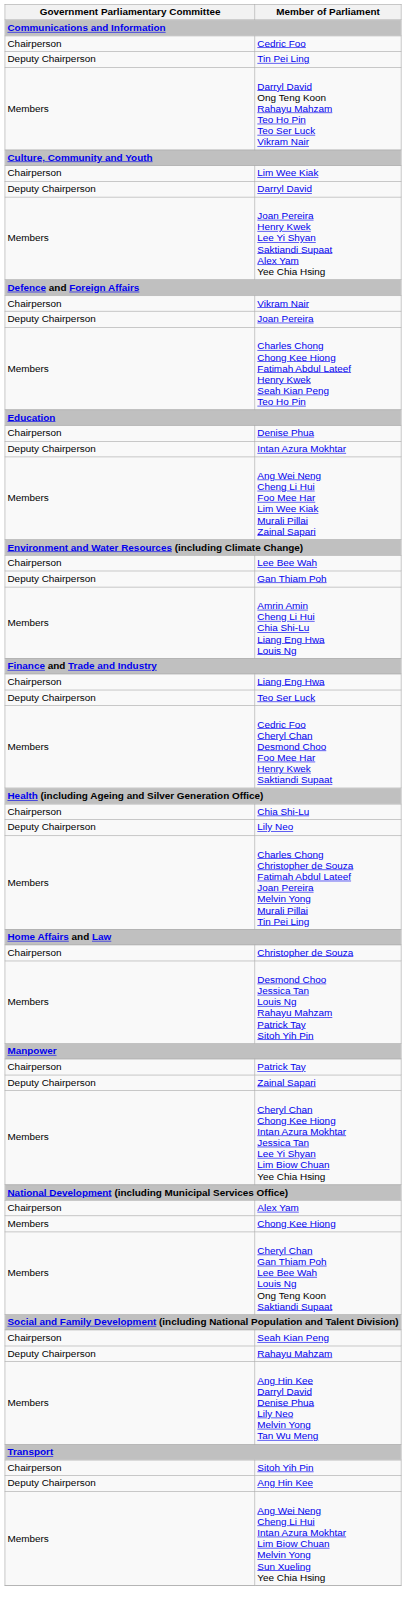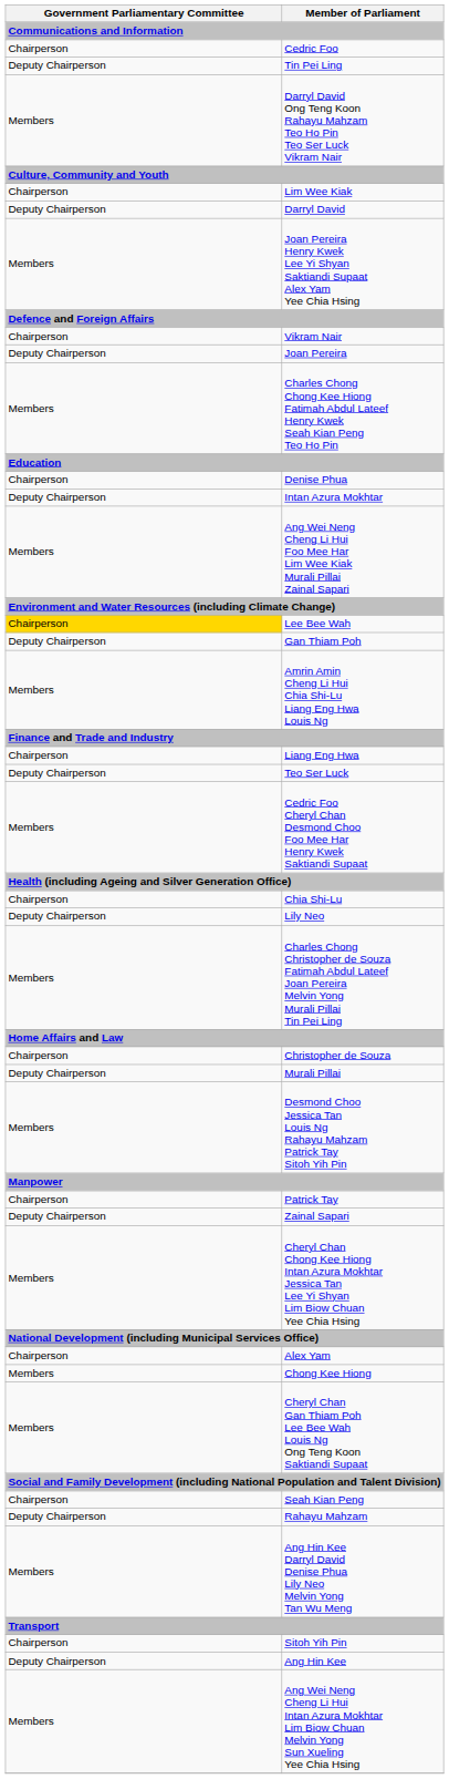Lee Bee Wah | Government Parliamentary Committee: no background -> gold background
+ row: Deputy Chairperson | Murali Pillai
